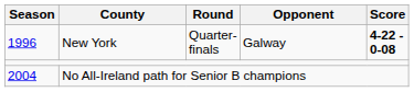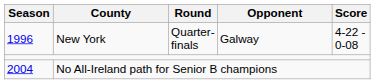New York | Score: bold -> normal
